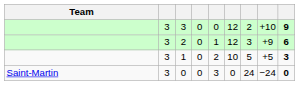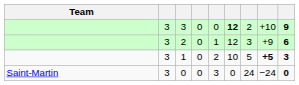row 2 | column 6: normal -> bold
row 4 | column 8: normal -> bold
